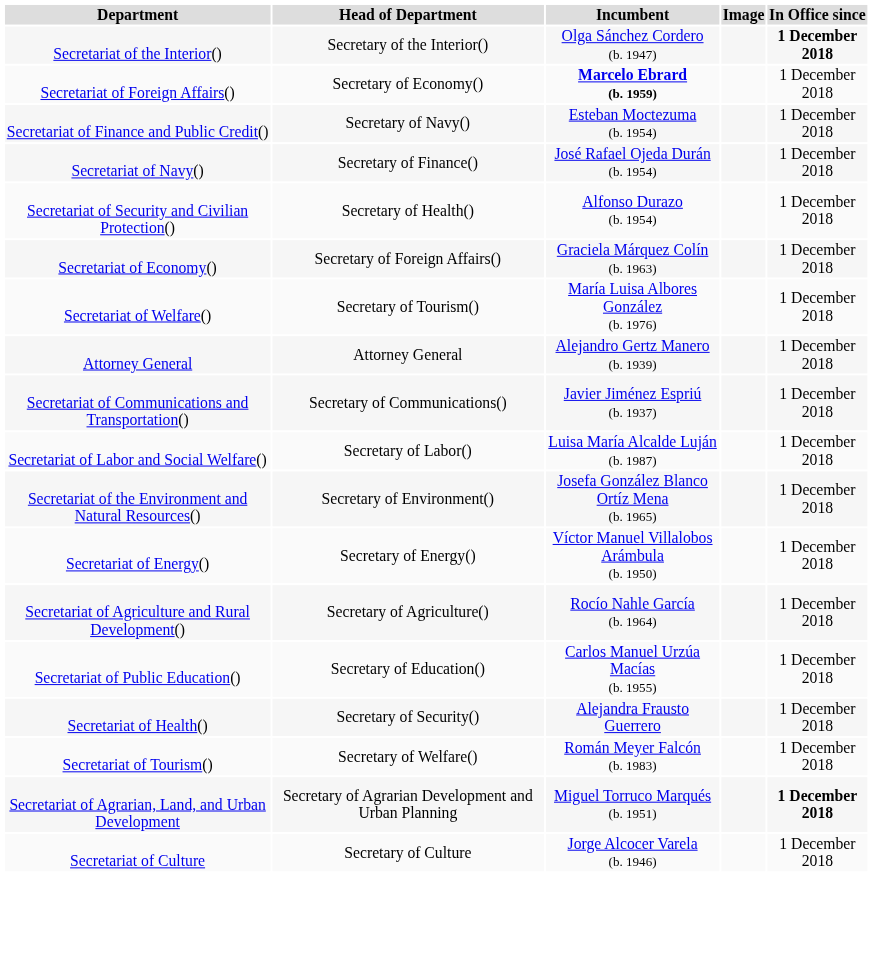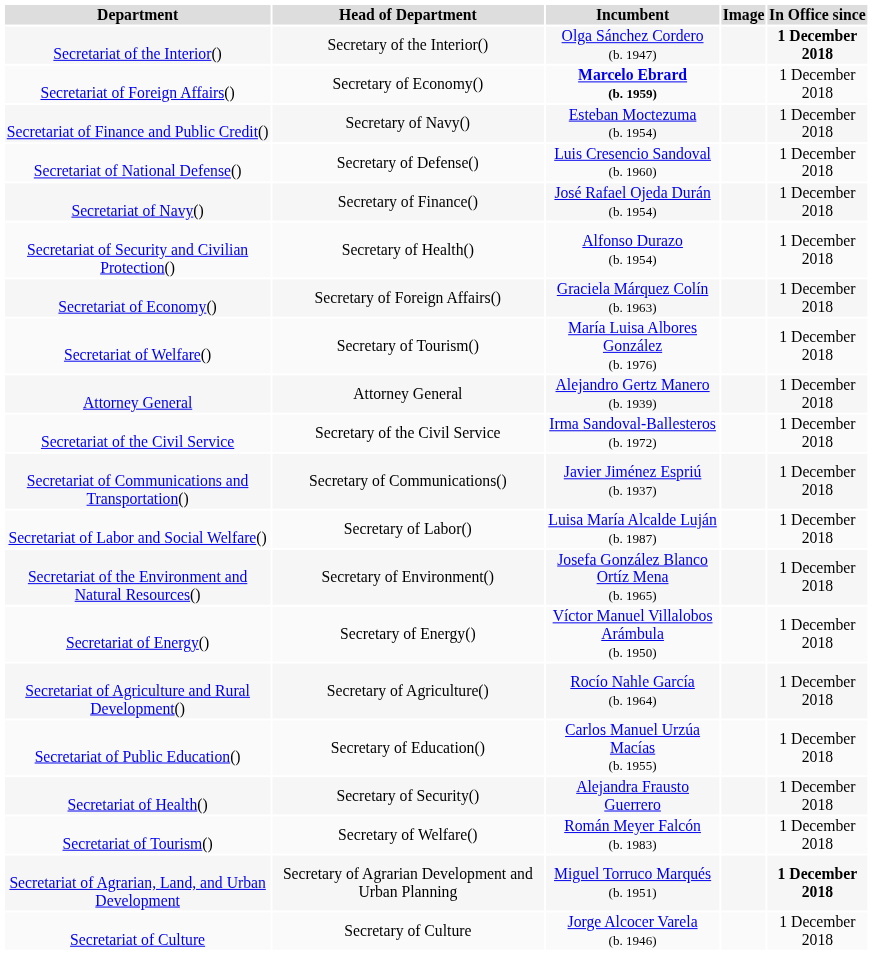+ row: Secretariat of National Defense() | Secretary of Defense() | Luis Cresencio Sandoval (b. 1960) | 1 December 2018
+ row: Secretariat of the Civil Service | Secretary of the Civil Service | Irma Sandoval-Ballesteros (b. 1972) | 1 December 2018
